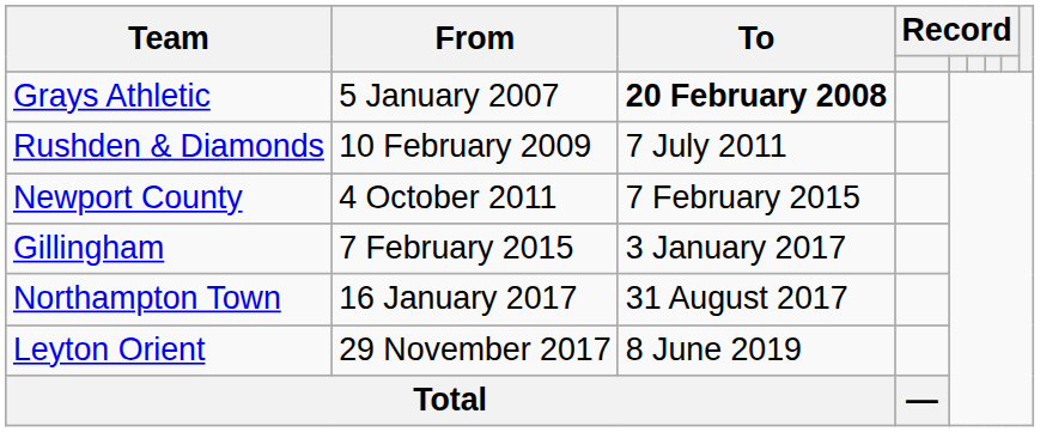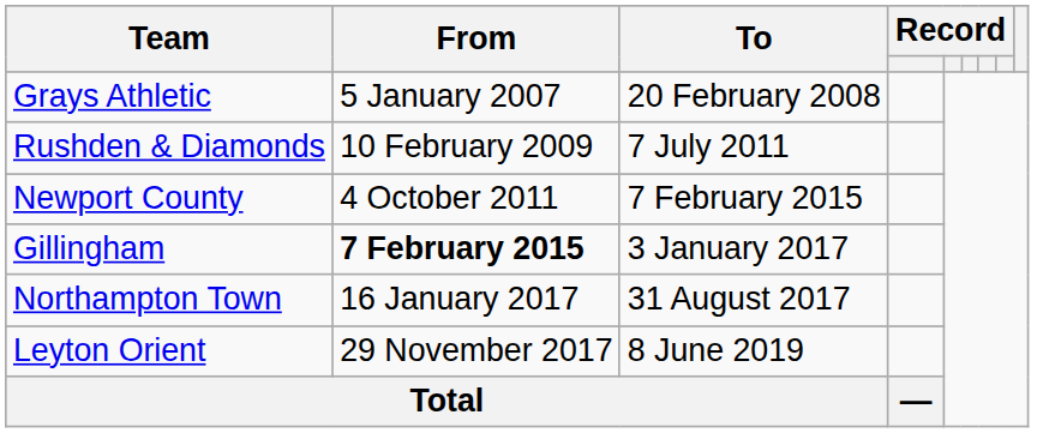Grays Athletic | To: bold -> normal
Gillingham | From: normal -> bold
